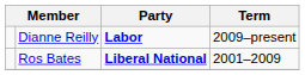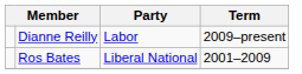Dianne Reilly | Party: bold -> normal
Ros Bates | Party: bold -> normal
